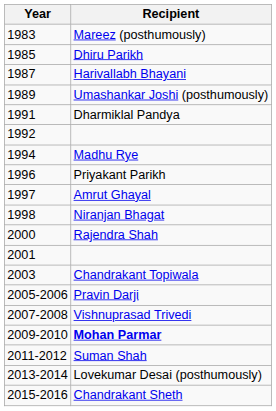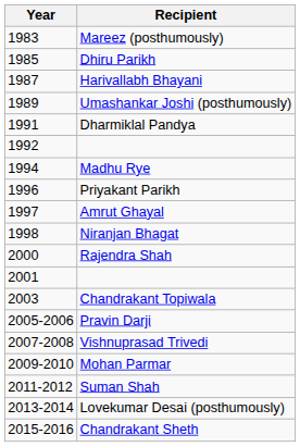row 17 | Recipient: bold -> normal
